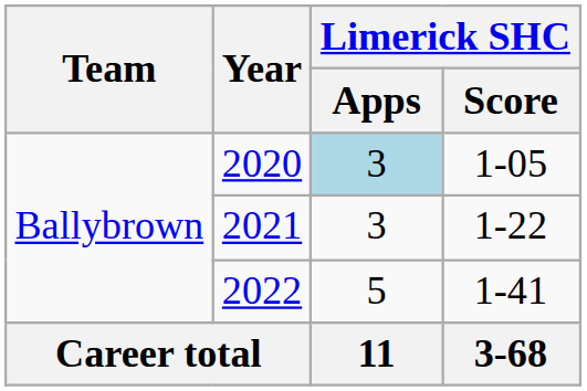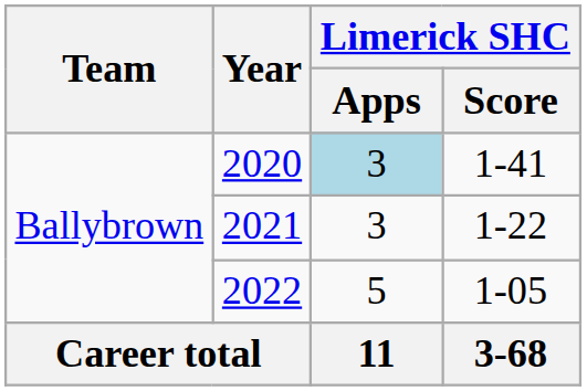2020 | Limerick SHC / Score: 1-05 -> 1-41
2022 | Limerick SHC / Score: 1-41 -> 1-05
